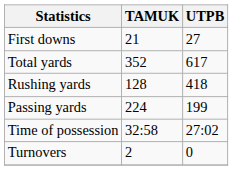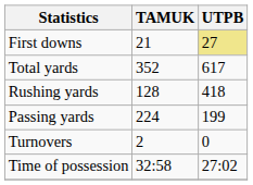First downs | UTPB: no background -> khaki background
rows swapped: Turnovers <-> Time of possession
